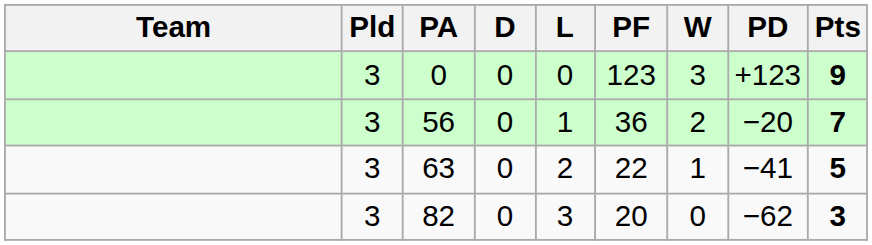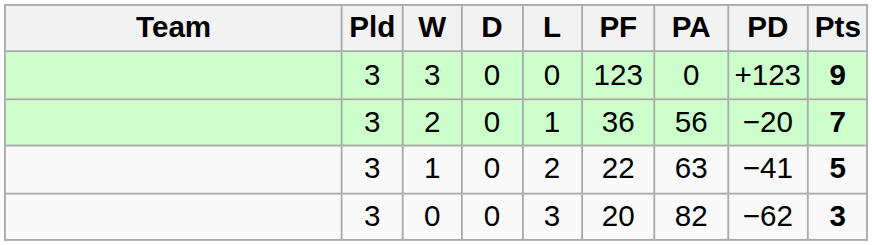columns swapped: W <-> PA
